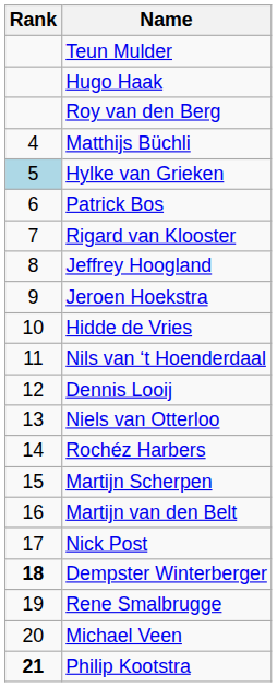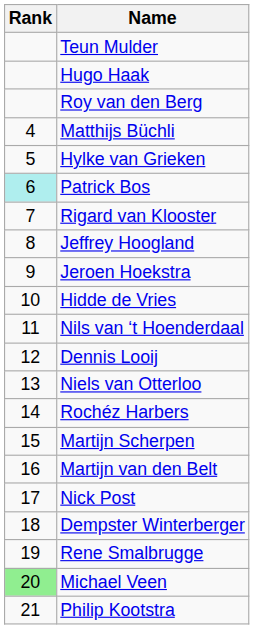Hylke van Grieken | Rank: lightblue background -> no background
Patrick Bos | Rank: no background -> paleturquoise background
Dempster Winterberger | Rank: bold -> normal
Michael Veen | Rank: no background -> lightgreen background
Philip Kootstra | Rank: bold -> normal
